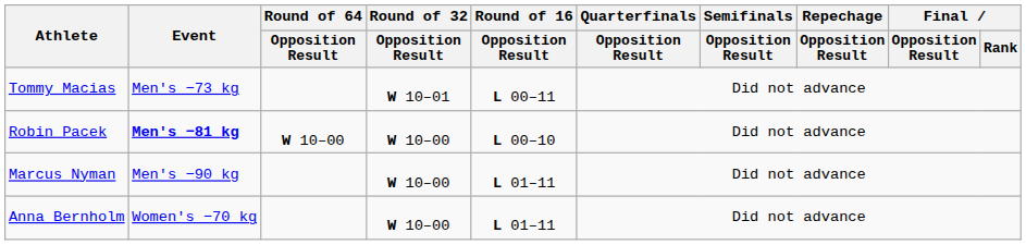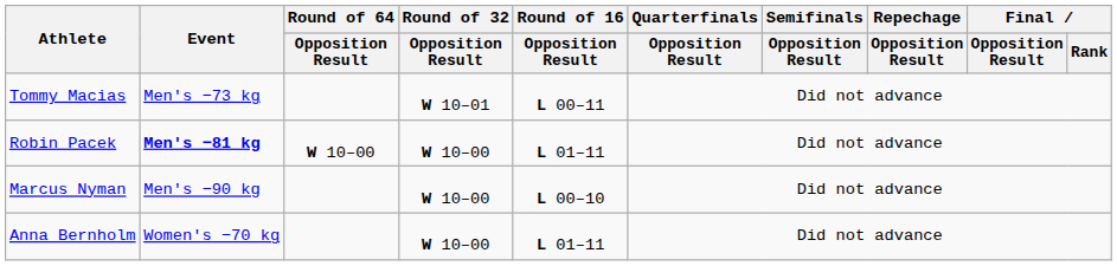Robin Pacek | Round of 16 / Opposition Result: L 00–10 -> L 01–11
Marcus Nyman | Round of 16 / Opposition Result: L 01–11 -> L 00–10
